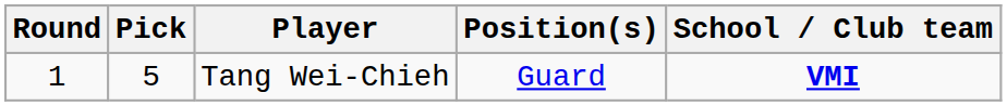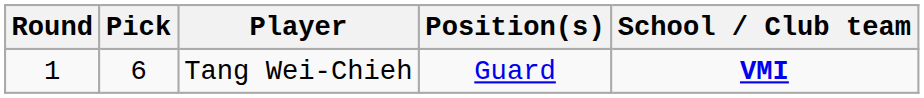Tang Wei-Chieh | Pick: 5 -> 6
